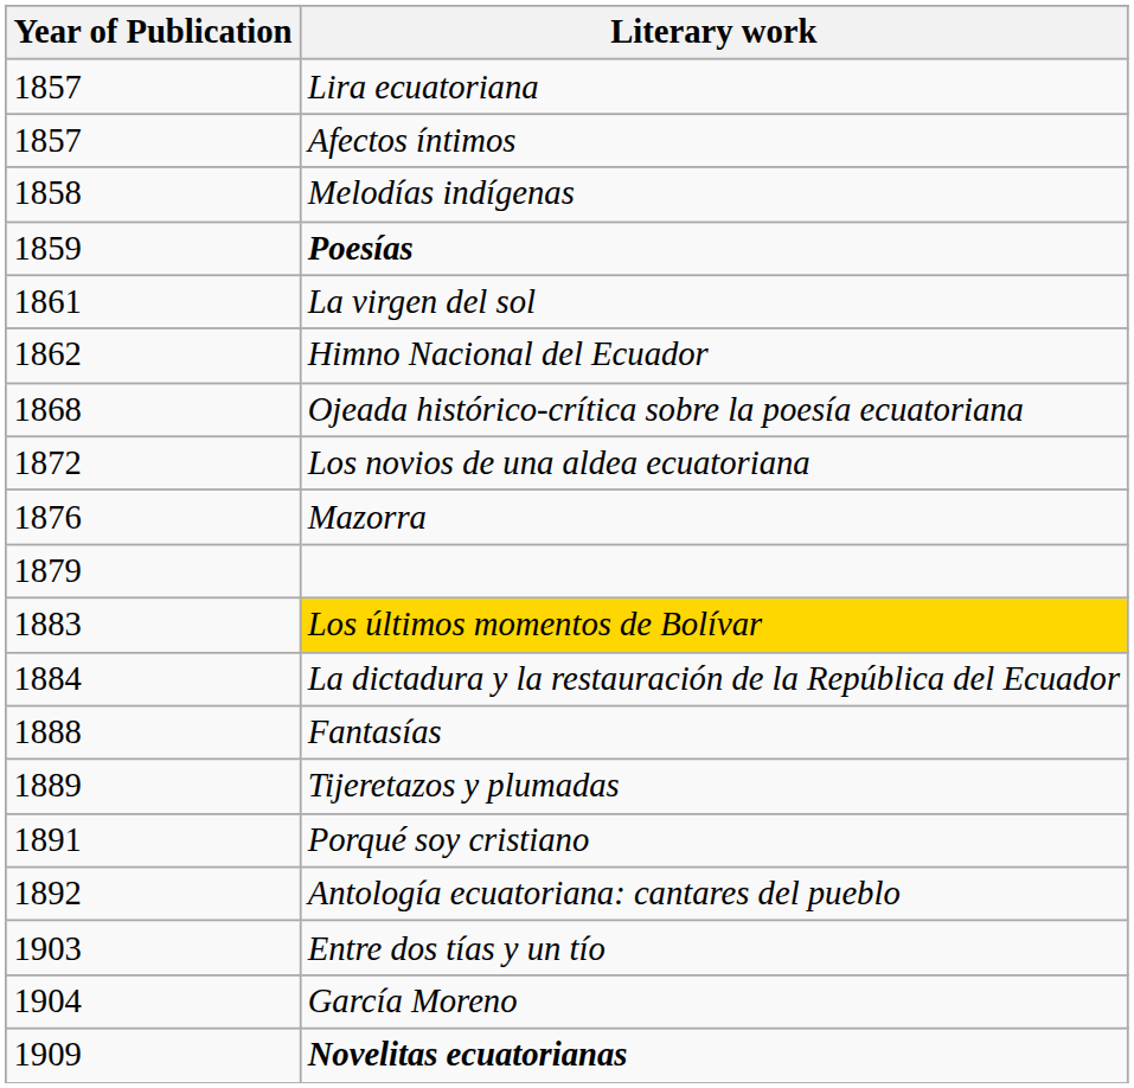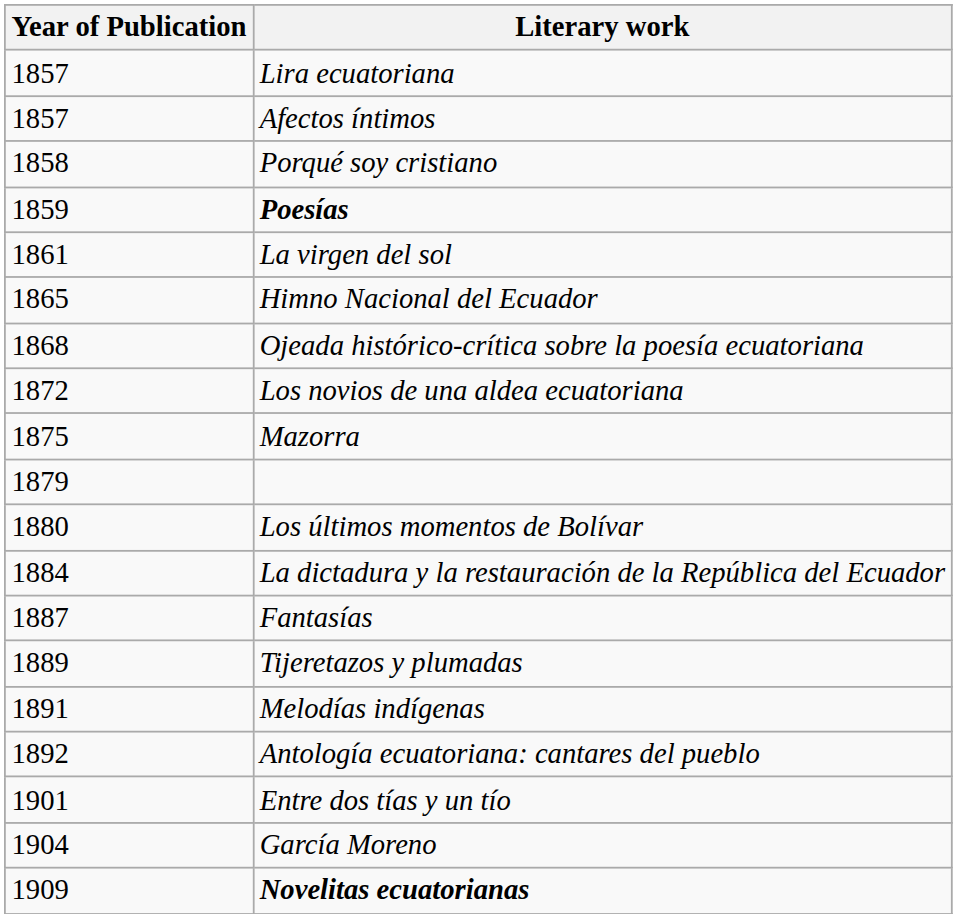row 4 | Literary work: Melodías indígenas -> Porqué soy cristiano
row 7 | Year of Publication: 1862 -> 1865
row 10 | Year of Publication: 1876 -> 1875
row 12 | Year of Publication: 1883 -> 1880
row 12 | Literary work: gold background -> no background
row 14 | Year of Publication: 1888 -> 1887
row 16 | Literary work: Porqué soy cristiano -> Melodías indígenas
row 18 | Year of Publication: 1903 -> 1901
